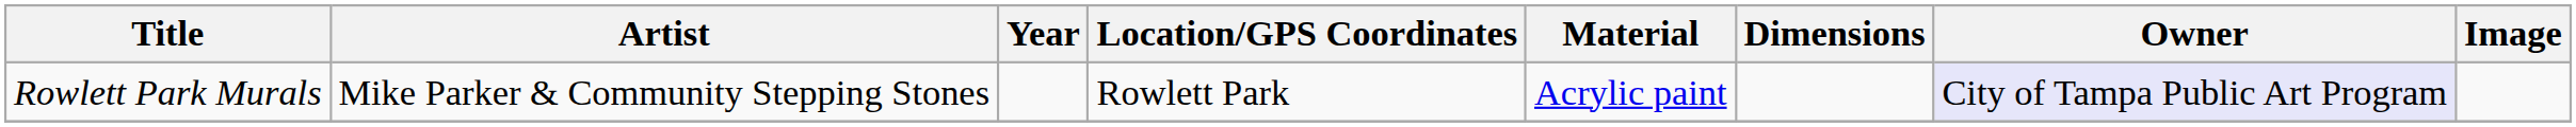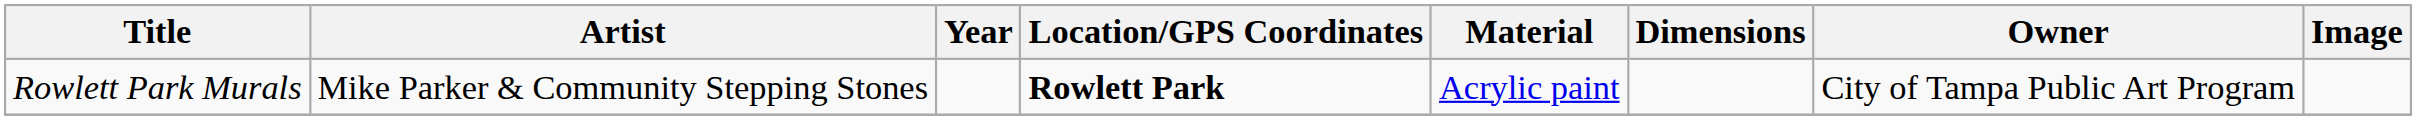Rowlett Park Murals | Location/GPS Coordinates: normal -> bold
Rowlett Park Murals | Owner: lavender background -> no background
